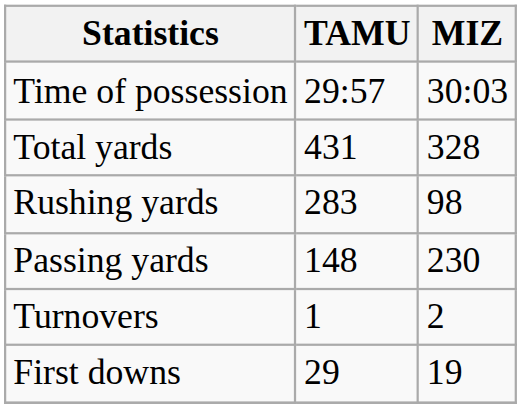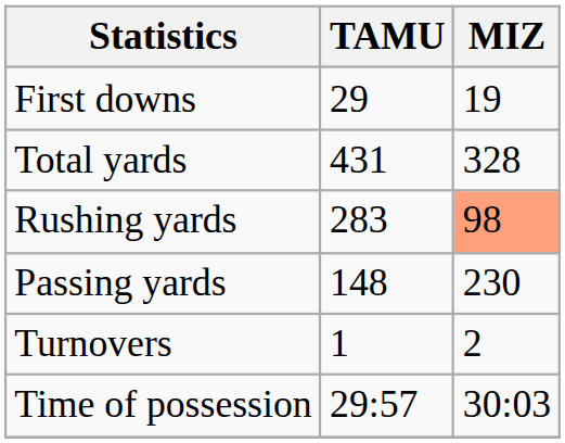rows swapped: First downs <-> Time of possession
Rushing yards | MIZ: no background -> lightsalmon background
